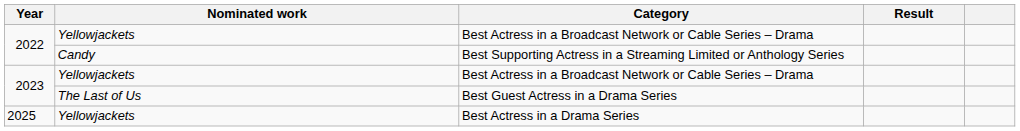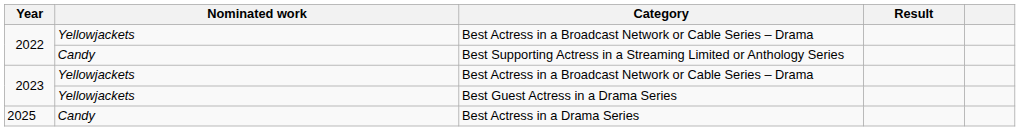Best Guest Actress in a Drama Series | Nominated work: The Last of Us -> Yellowjackets
Best Actress in a Drama Series | Nominated work: Yellowjackets -> Candy
